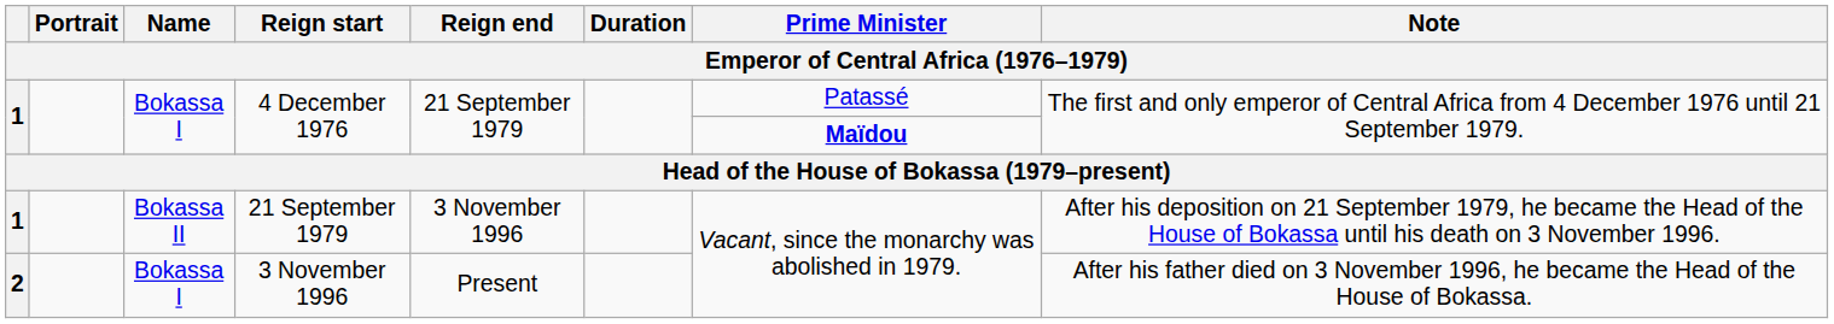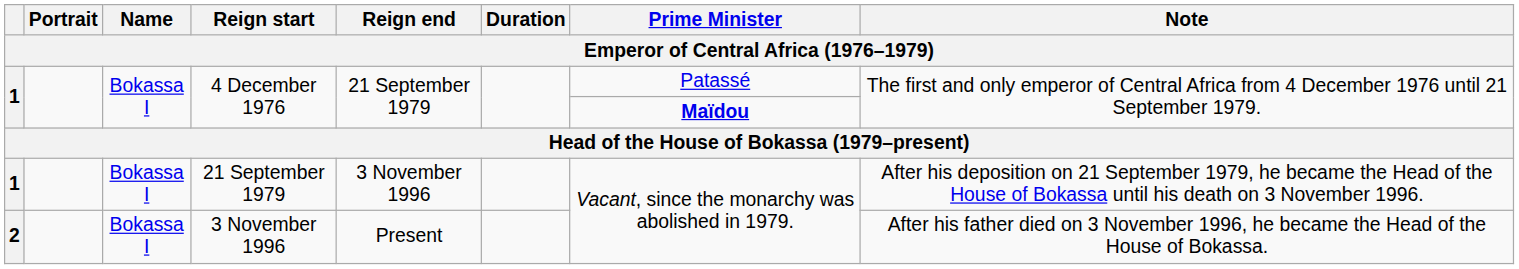row 6 | Name: Bokassa II -> Bokassa I
